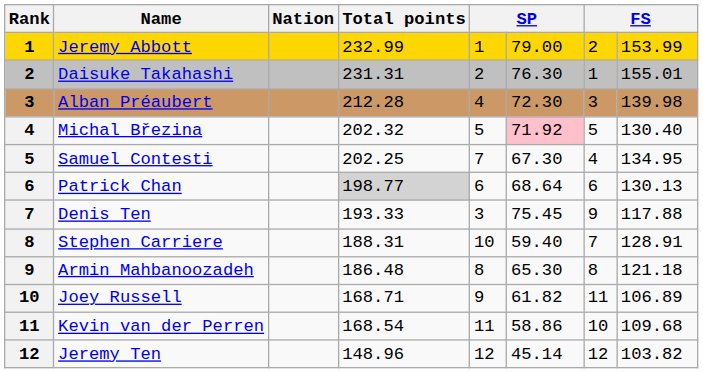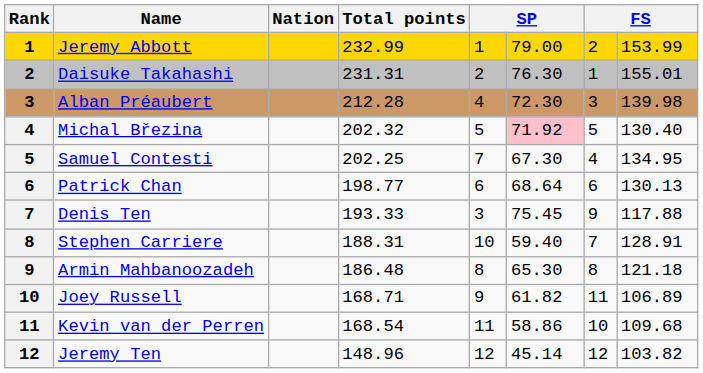Patrick Chan | Total points: lightgrey background -> no background
